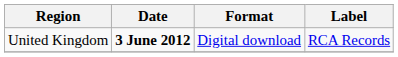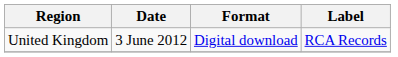United Kingdom | Date: bold -> normal
